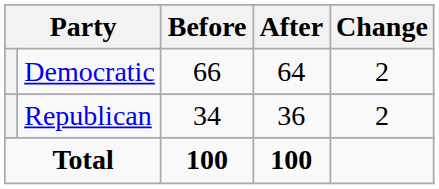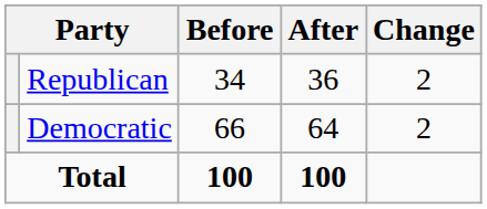rows swapped: Democratic <-> Republican
